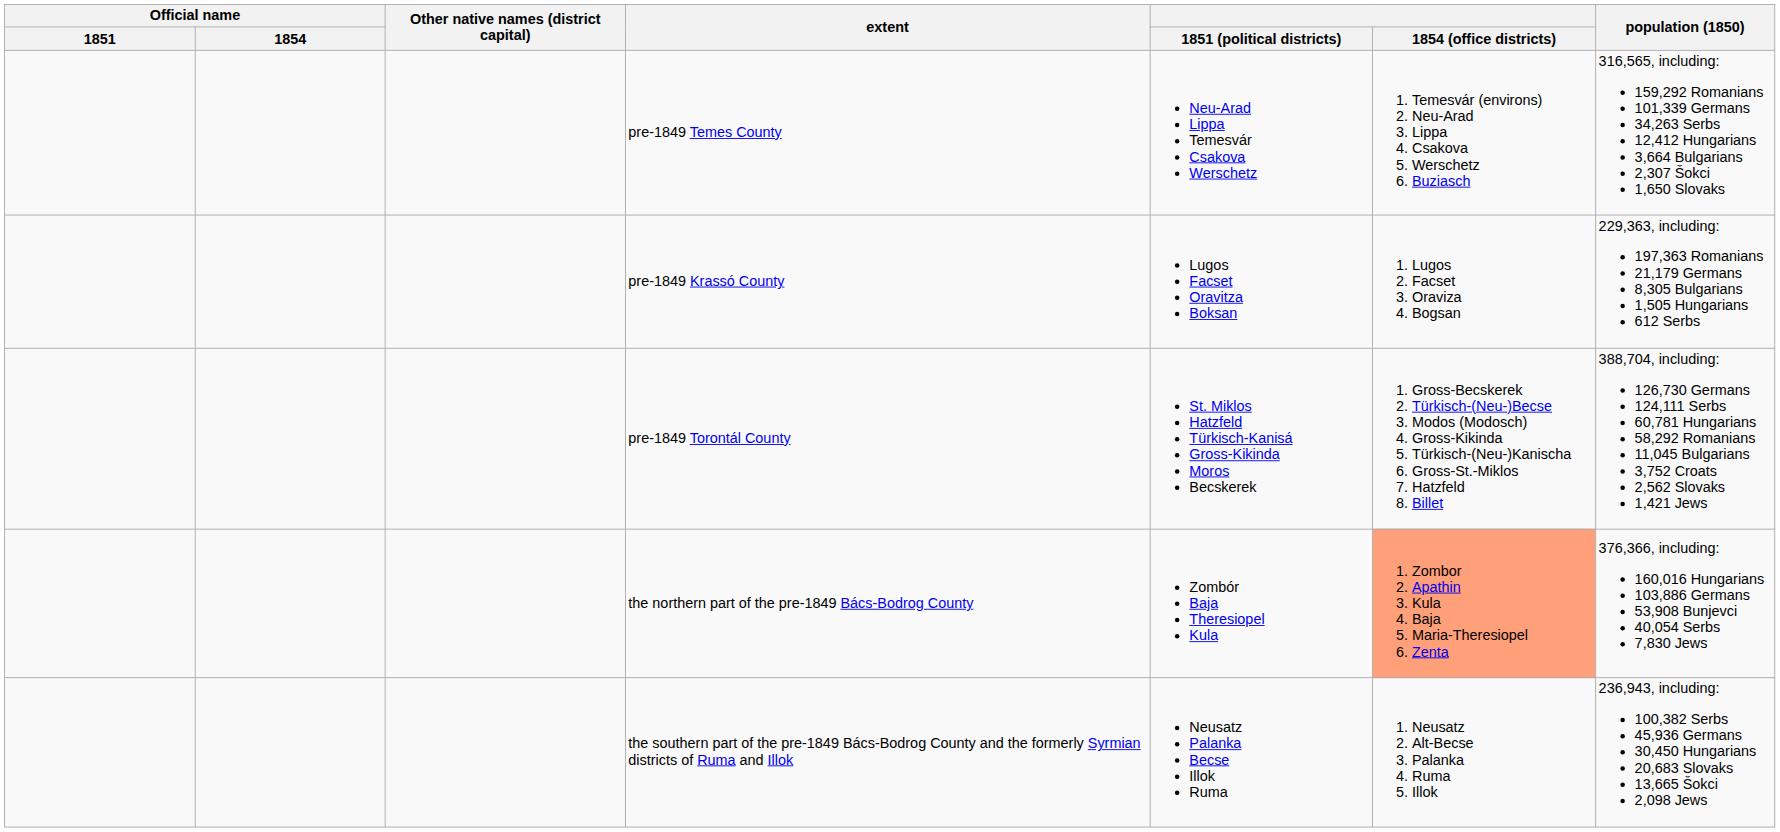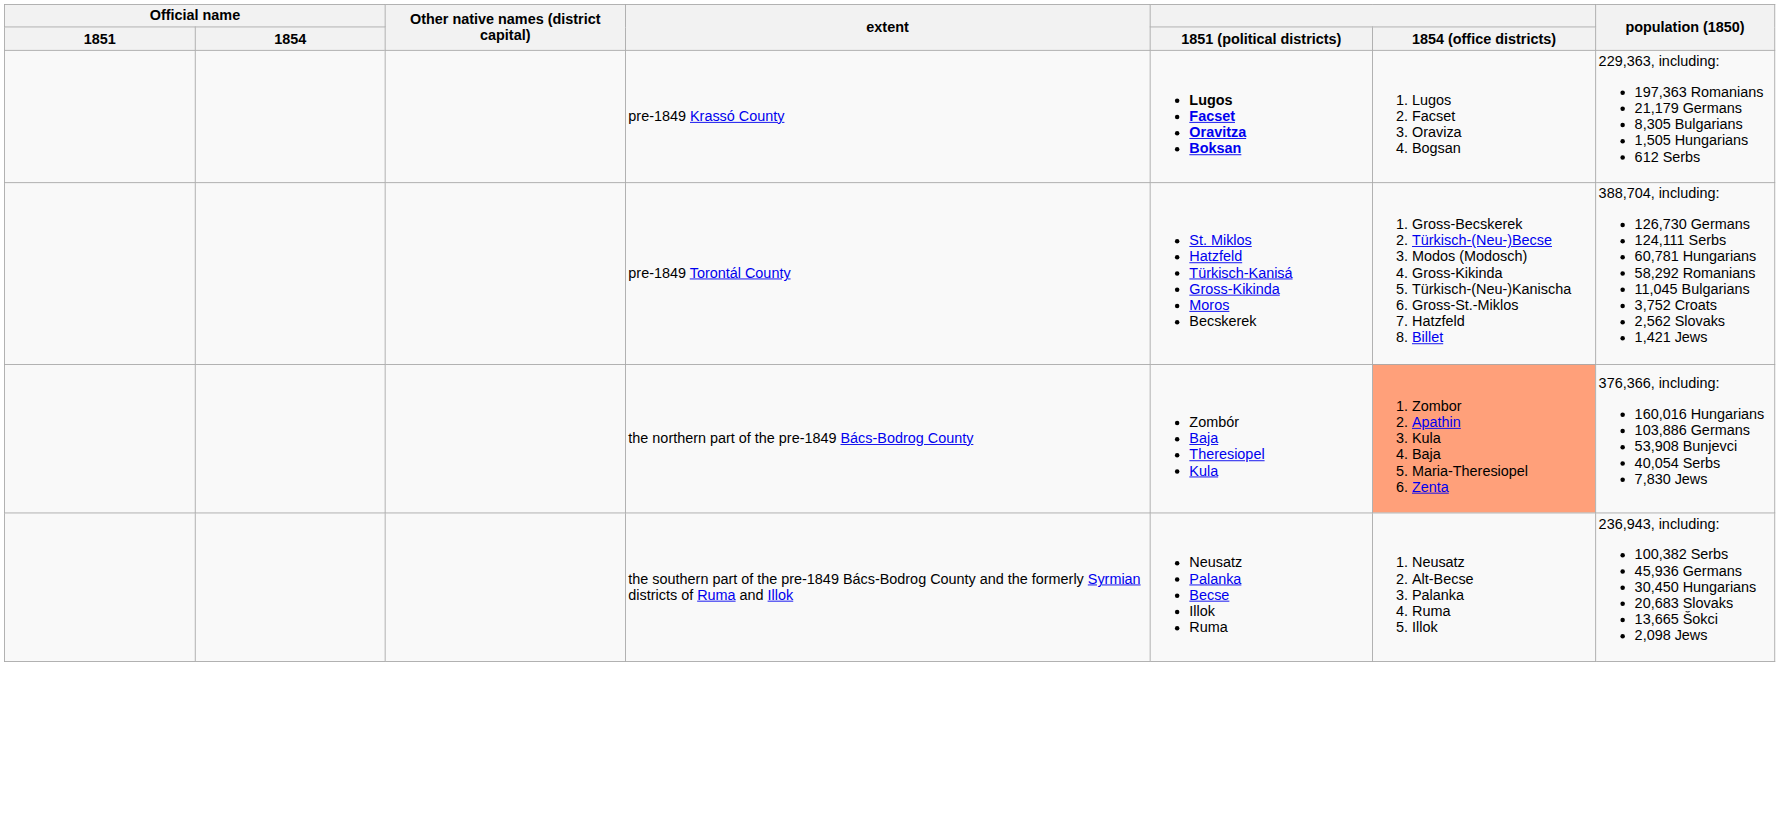- row: pre-1849 Temes County | Neu-Arad Lippa Temesvár Csakova Werschetz | Temesvár (environs) Neu-Arad Lippa Csakova Werschetz Buziasch | 316,565, including: 159,292 Romanians 101,339 Germans 34,263 Serbs 12,412 Hungarians 3,664 Bulgarians 2,307 Šokci 1,650 Slovaks
pre-1849 Krassó County | 1851 (political districts): normal -> bold
